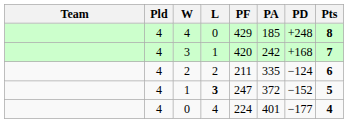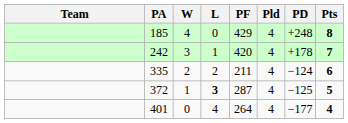columns swapped: Pld <-> PA
row 3 | PD: +168 -> +178
row 5 | PF: 247 -> 287
row 5 | PD: −152 -> −125
row 6 | PF: 224 -> 264
